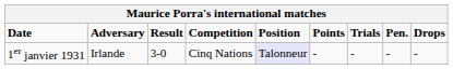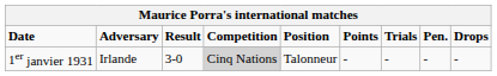1er janvier 1931 | Competition: no background -> lightgrey background
1er janvier 1931 | Position: lavender background -> no background
